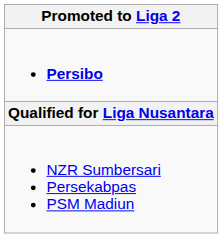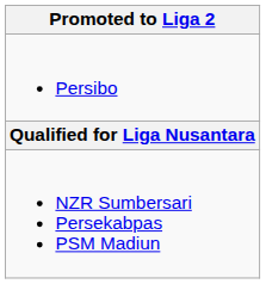row 2 | column 1: bold -> normal
